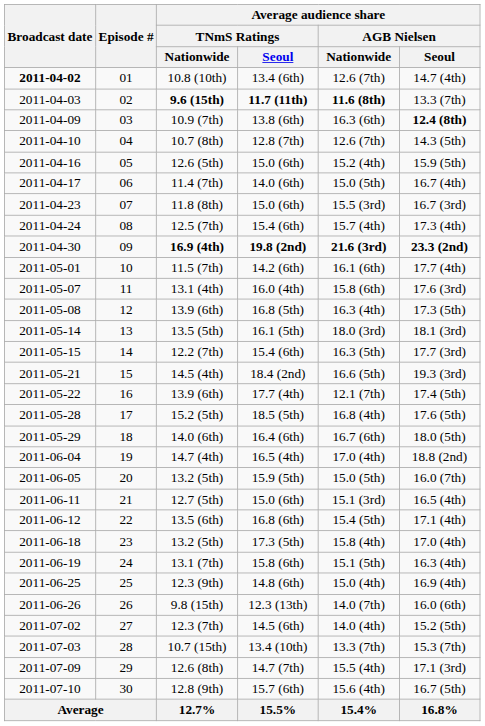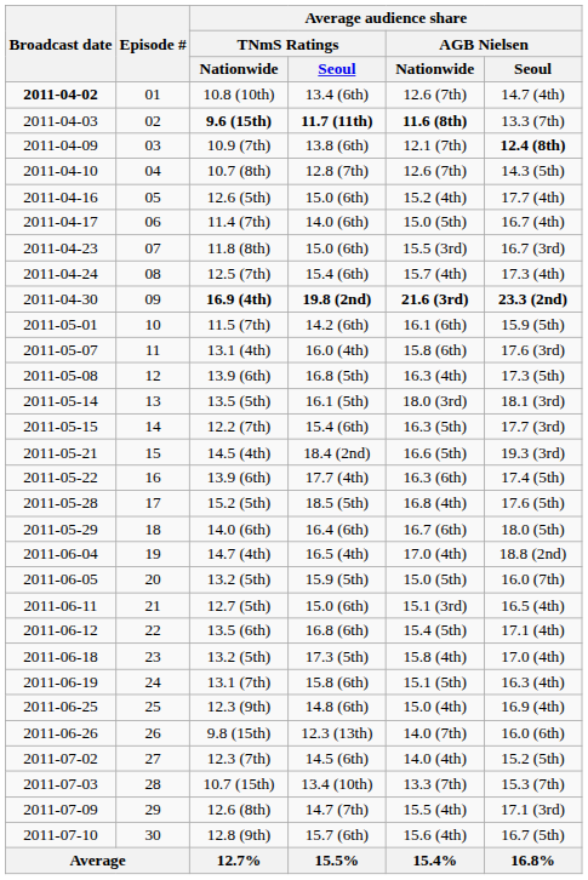10.9 (7th) | Average audience share / AGB Nielsen / Nationwide: 16.3 (6th) -> 12.1 (7th)
12.6 (5th) | Average audience share / AGB Nielsen / Seoul: 15.9 (5th) -> 17.7 (4th)
11.5 (7th) | Average audience share / AGB Nielsen / Seoul: 17.7 (4th) -> 15.9 (5th)
13.9 (6th) / 17.7 (4th) | Average audience share / AGB Nielsen / Nationwide: 12.1 (7th) -> 16.3 (6th)
